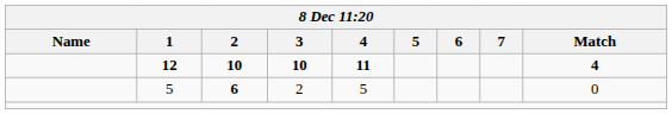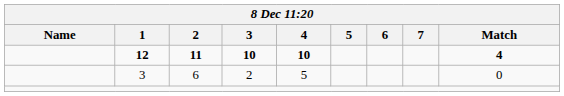row 3 | 2: 10 -> 11
row 3 | 4: 11 -> 10
row 4 | 1: 5 -> 3
row 4 | 2: bold -> normal
